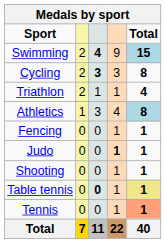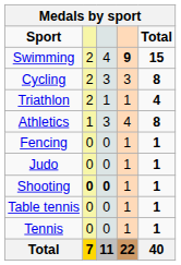Swimming | column 3: bold -> normal
Swimming | column 4: normal -> bold
Swimming | Total: lightblue background -> no background
Cycling | column 3: bold -> normal
Athletics | Total: lightblue background -> no background
Judo | column 4: bold -> normal
Shooting | column 2: normal -> bold
Shooting | column 3: normal -> bold
Table tennis | column 3: bold -> normal
Table tennis | Total: khaki background -> no background
Tennis | Total: lightsalmon background -> no background
